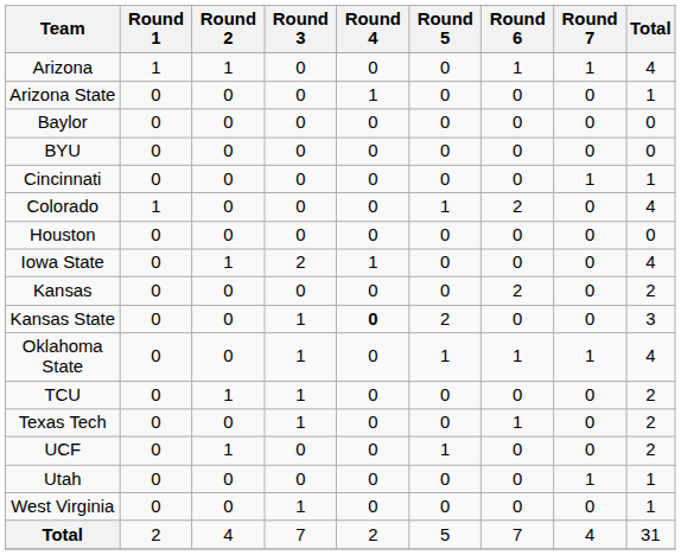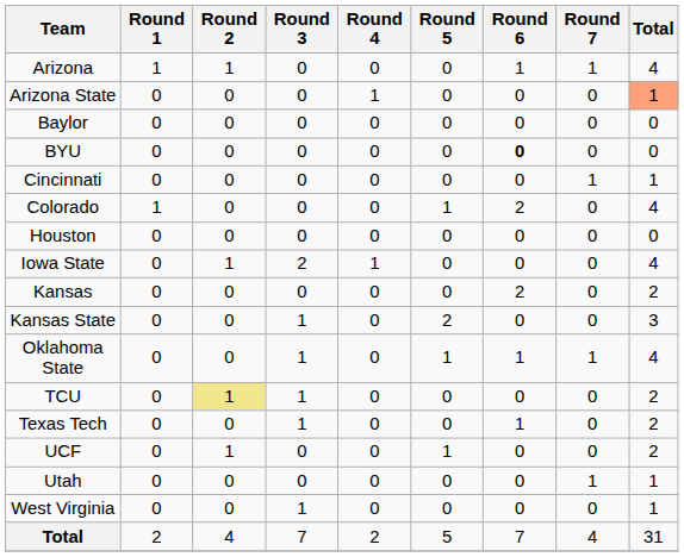Arizona State | Total: no background -> lightsalmon background
BYU | Round 6: normal -> bold
Kansas State | Round 4: bold -> normal
TCU | Round 2: no background -> khaki background
